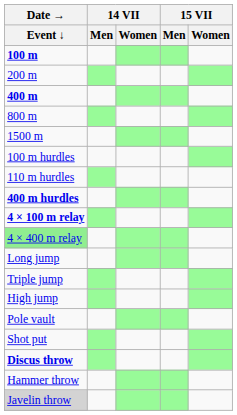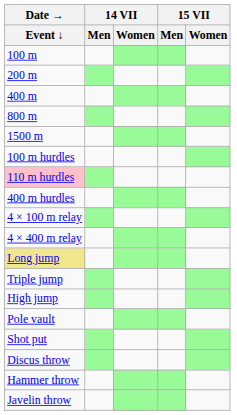100 m | Date → / Event ↓: bold -> normal
400 m | Date → / Event ↓: bold -> normal
110 m hurdles | Date → / Event ↓: no background -> pink background
400 m hurdles | Date → / Event ↓: bold -> normal
4 × 100 m relay | Date → / Event ↓: bold -> normal
4 × 400 m relay | Date → / Event ↓: lightgreen background -> no background
Long jump | Date → / Event ↓: no background -> khaki background
Discus throw | Date → / Event ↓: bold -> normal
Javelin throw | Date → / Event ↓: lightgrey background -> no background
